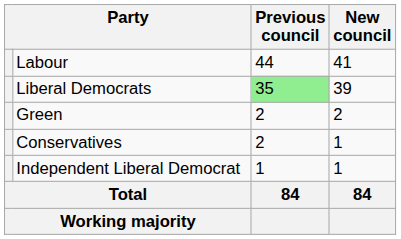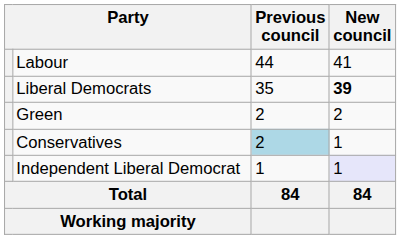Liberal Democrats | Previous council: lightgreen background -> no background
Liberal Democrats | New council: normal -> bold
Conservatives | Previous council: no background -> lightblue background
Independent Liberal Democrat | New council: no background -> lavender background
